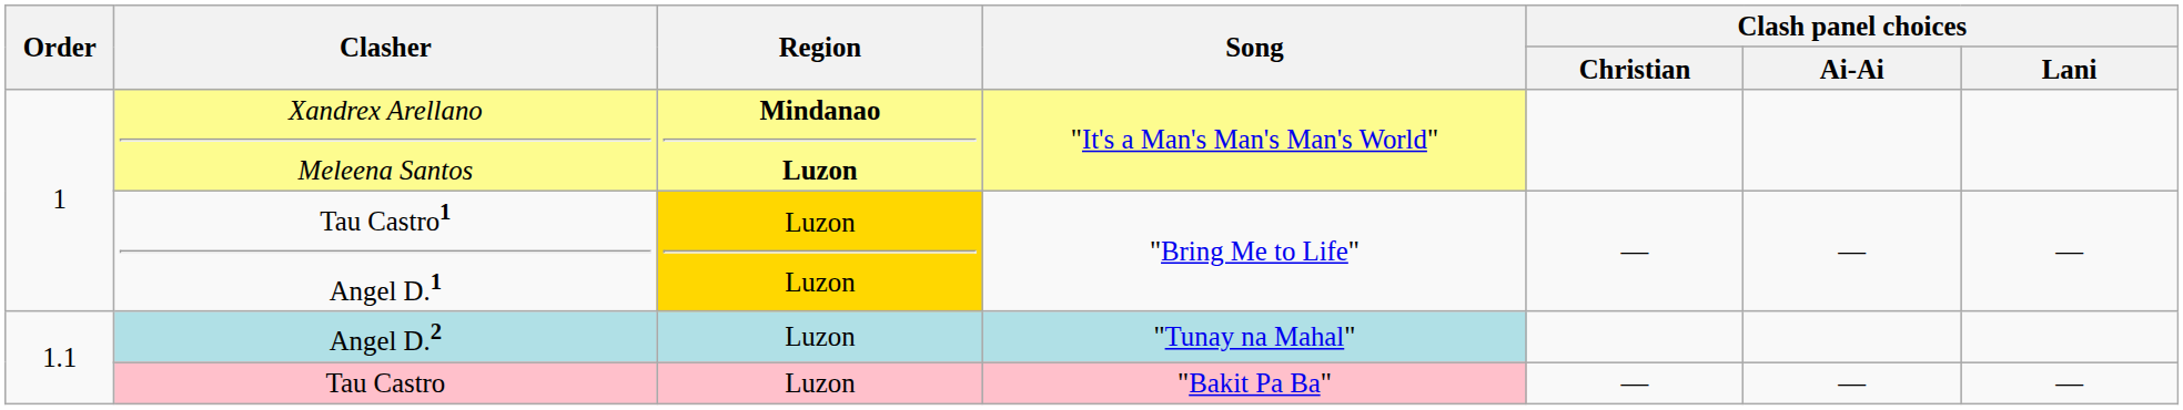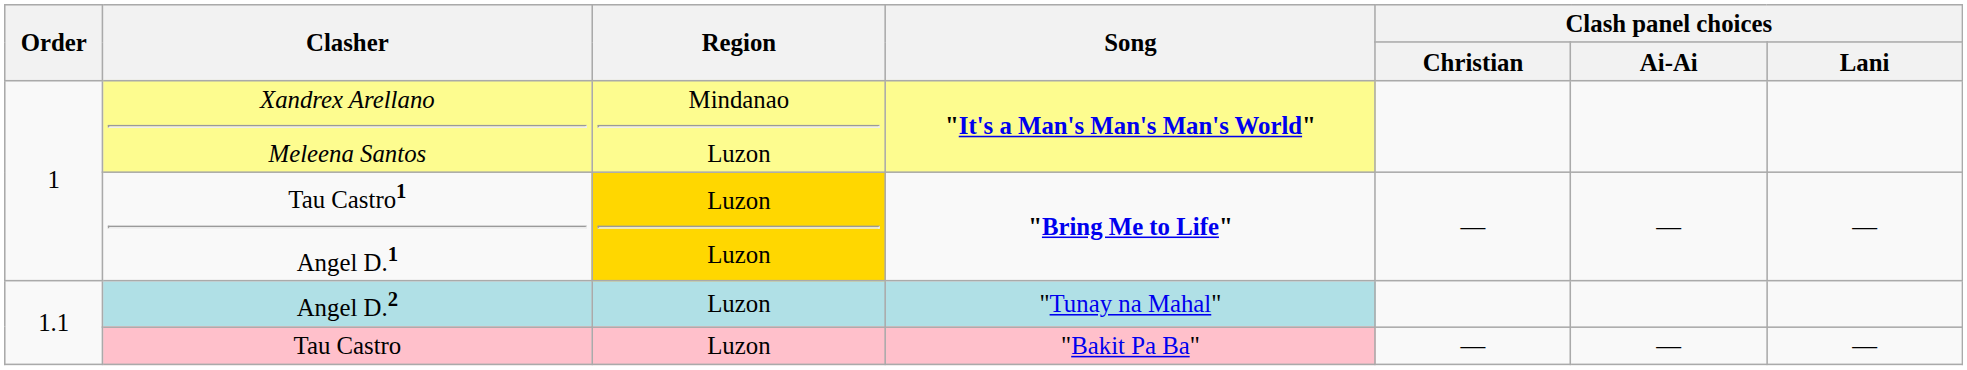Xandrex Arellano Meleena Santos | Region: bold -> normal
Xandrex Arellano Meleena Santos | Song: normal -> bold
Tau Castro1 Angel D.1 | Song: normal -> bold
